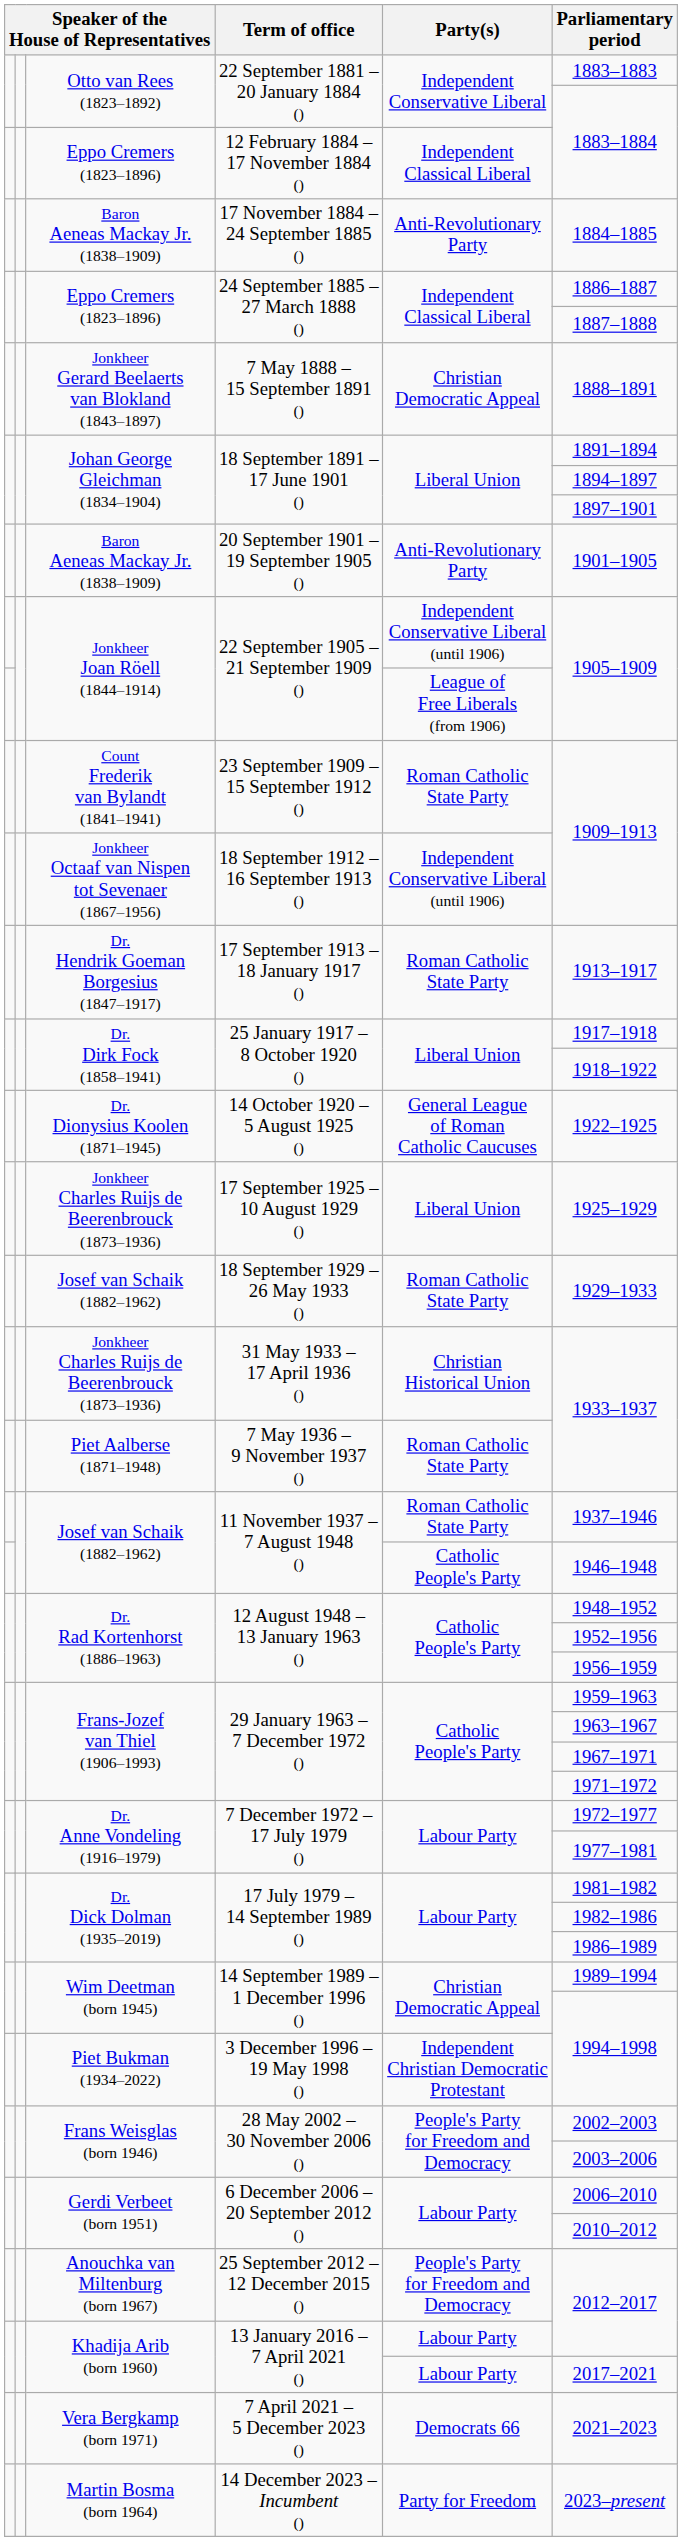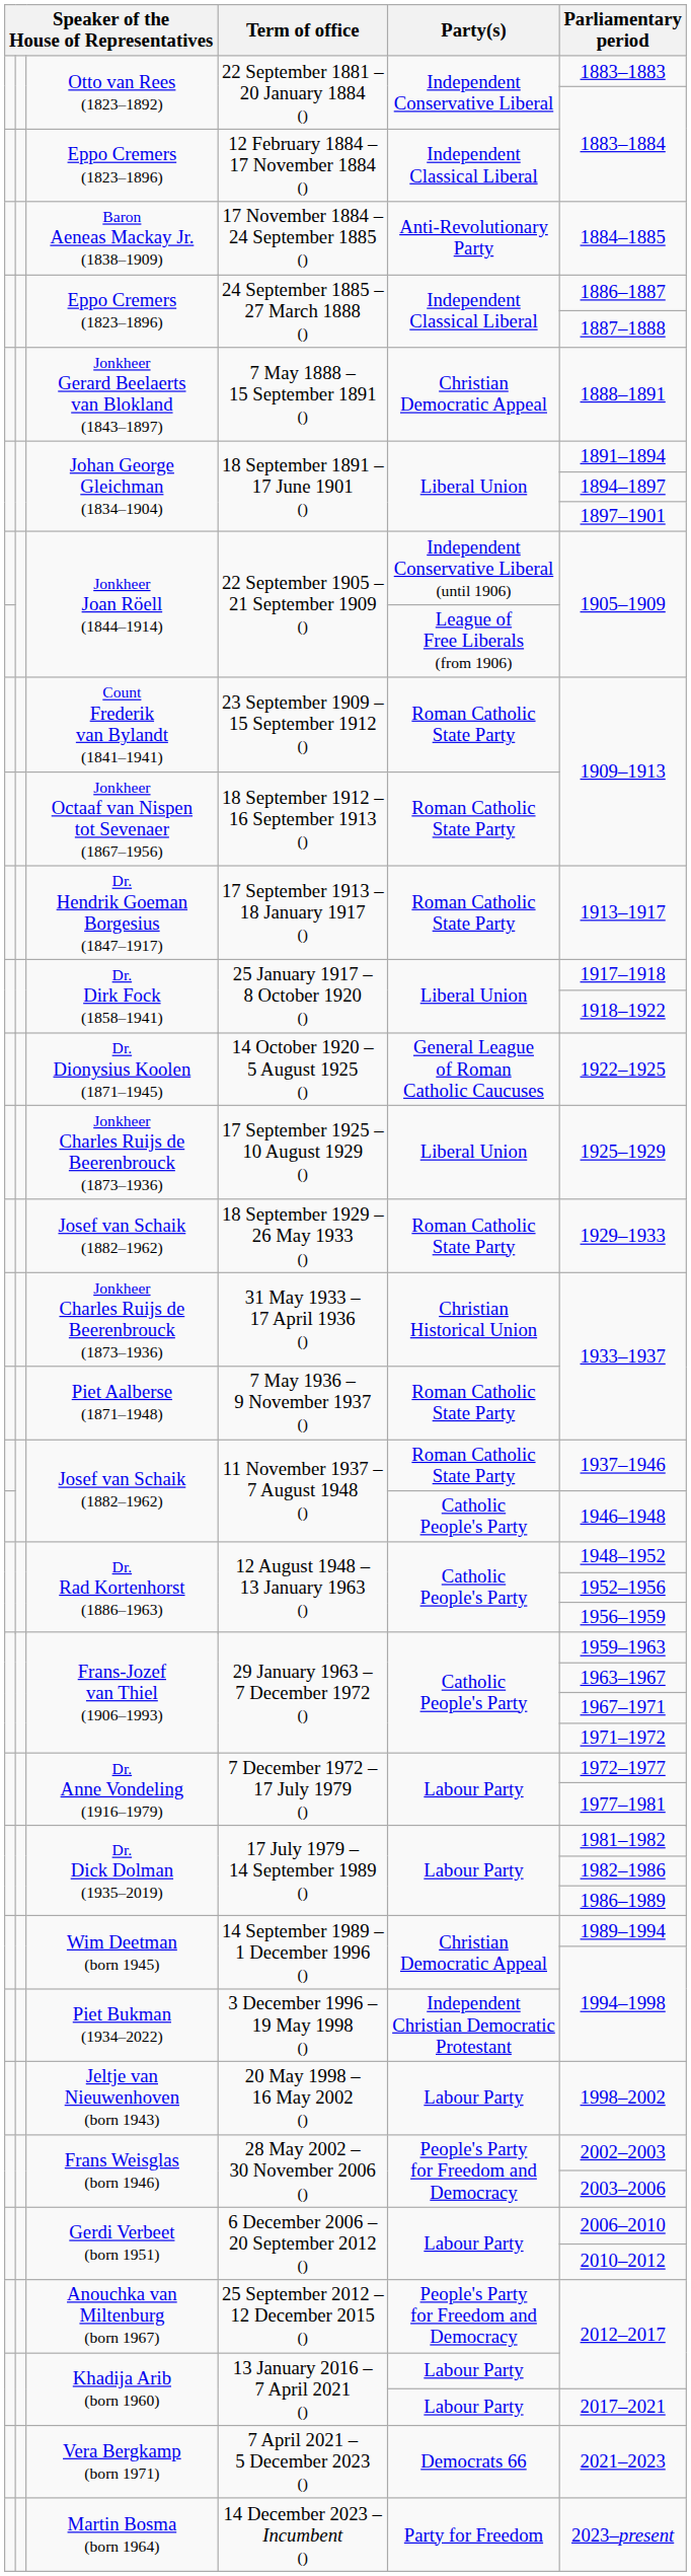- row: Baron Aeneas Mackay Jr. (1838–1909) | 20 September 1901 – 19 September 1905 () | Anti-Revolutionary Party | 1901–1905
18 September 1912 – 16 September 1913 () | Party(s): Independent Conservative Liberal (until 1906) -> Roman Catholic State Party
+ row: Jeltje van Nieuwenhoven (born 1943) | 20 May 1998 – 16 May 2002 () | Labour Party | 1998–2002
